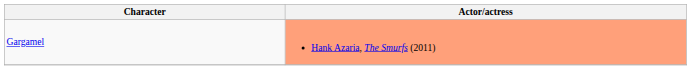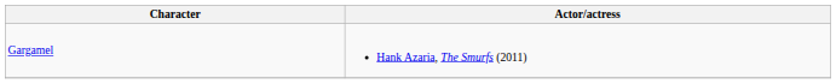Gargamel | Actor/actress: lightsalmon background -> no background
